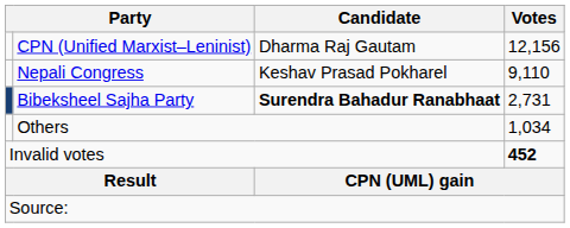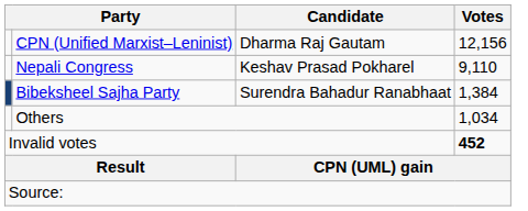Bibeksheel Sajha Party | Candidate: bold -> normal
Bibeksheel Sajha Party | Votes: 2,731 -> 1,384
